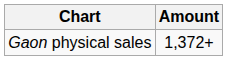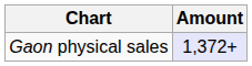Gaon physical sales | Amount: no background -> lavender background
